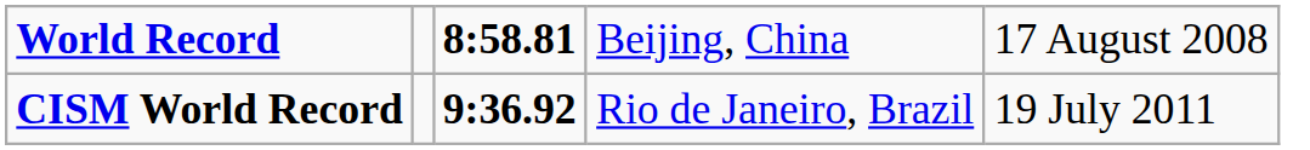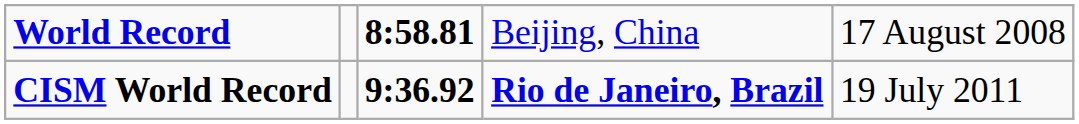CISM World Record | column 4: normal -> bold
